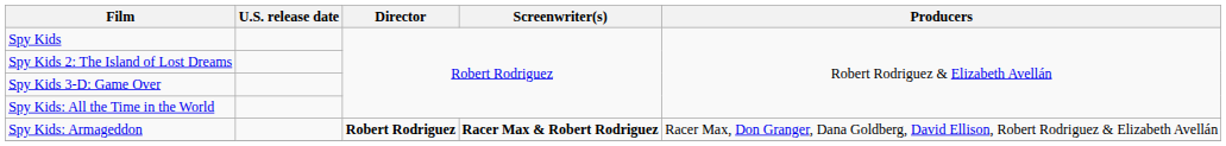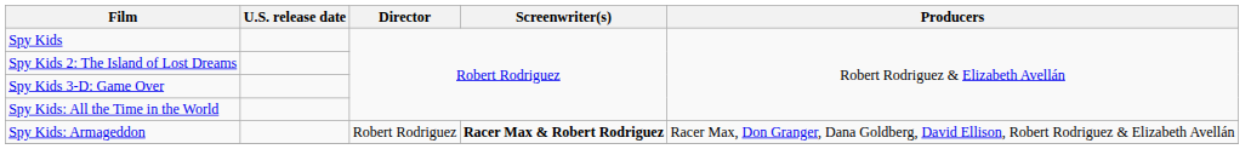Spy Kids: Armageddon | Director: bold -> normal
